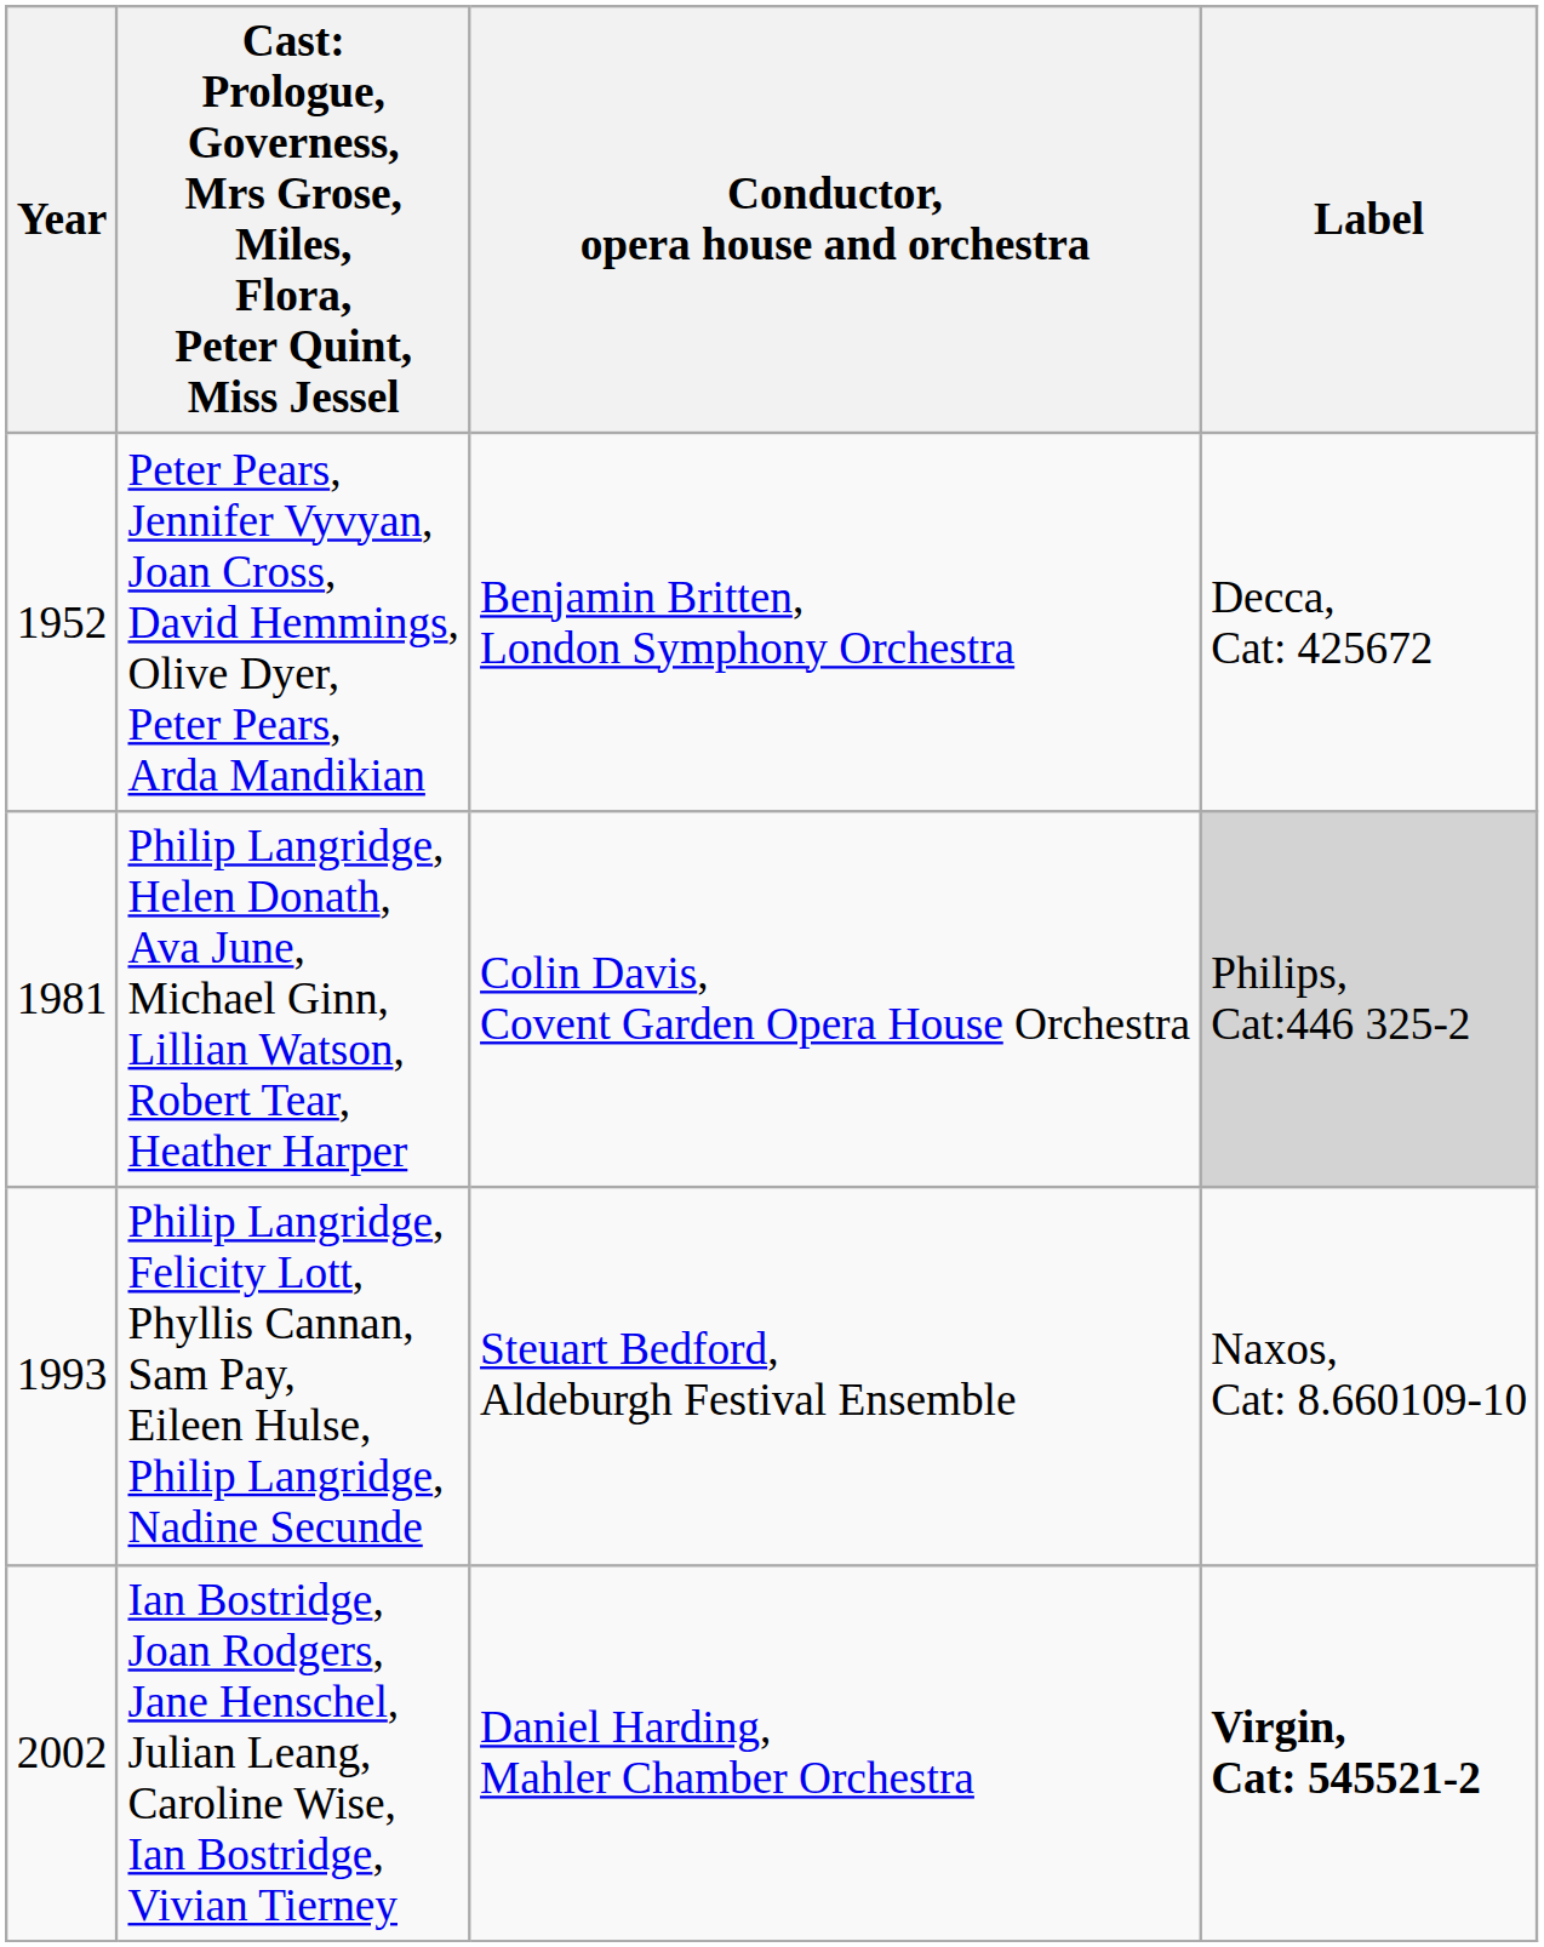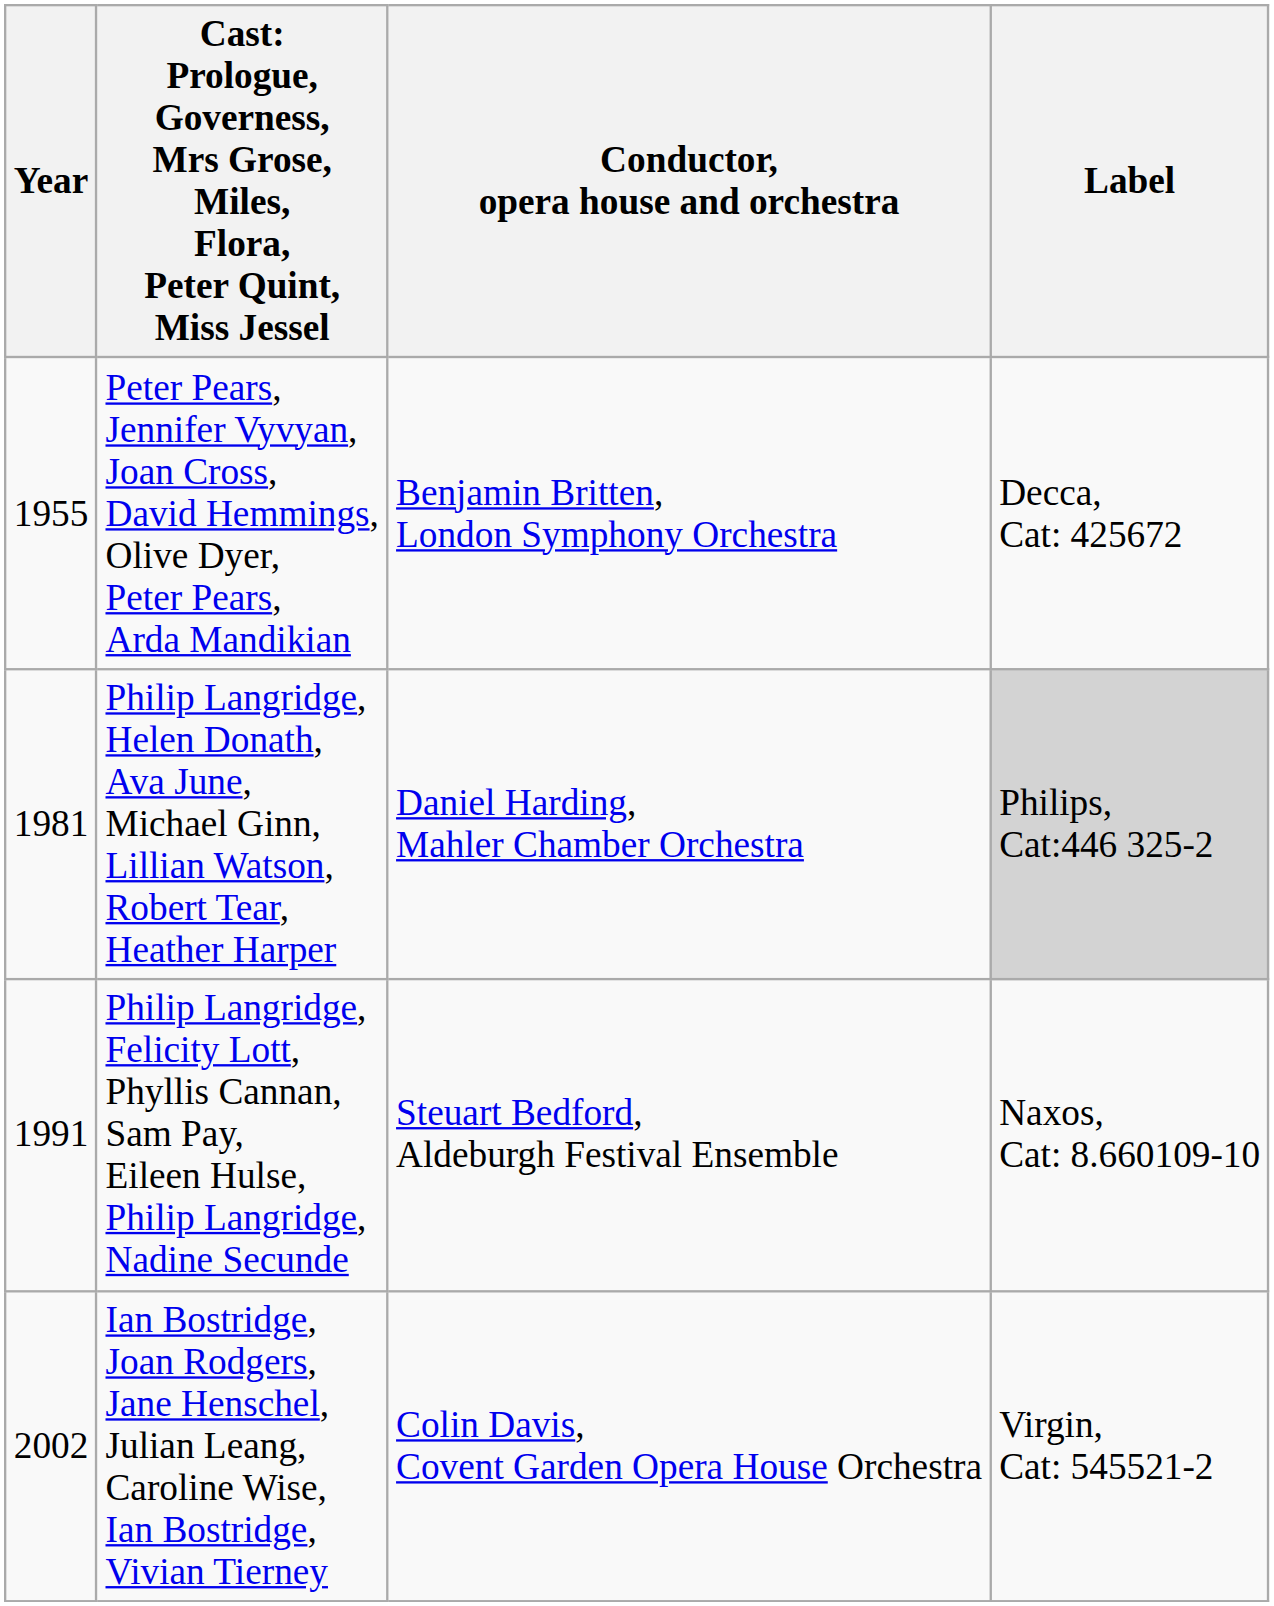row 2 | Year: 1952 -> 1955
row 3 | Conductor, opera house and orchestra: Colin Davis, Covent Garden Opera House Orchestra -> Daniel Harding, Mahler Chamber Orchestra
row 4 | Year: 1993 -> 1991
row 5 | Conductor, opera house and orchestra: Daniel Harding, Mahler Chamber Orchestra -> Colin Davis, Covent Garden Opera House Orchestra
row 5 | Label: bold -> normal
